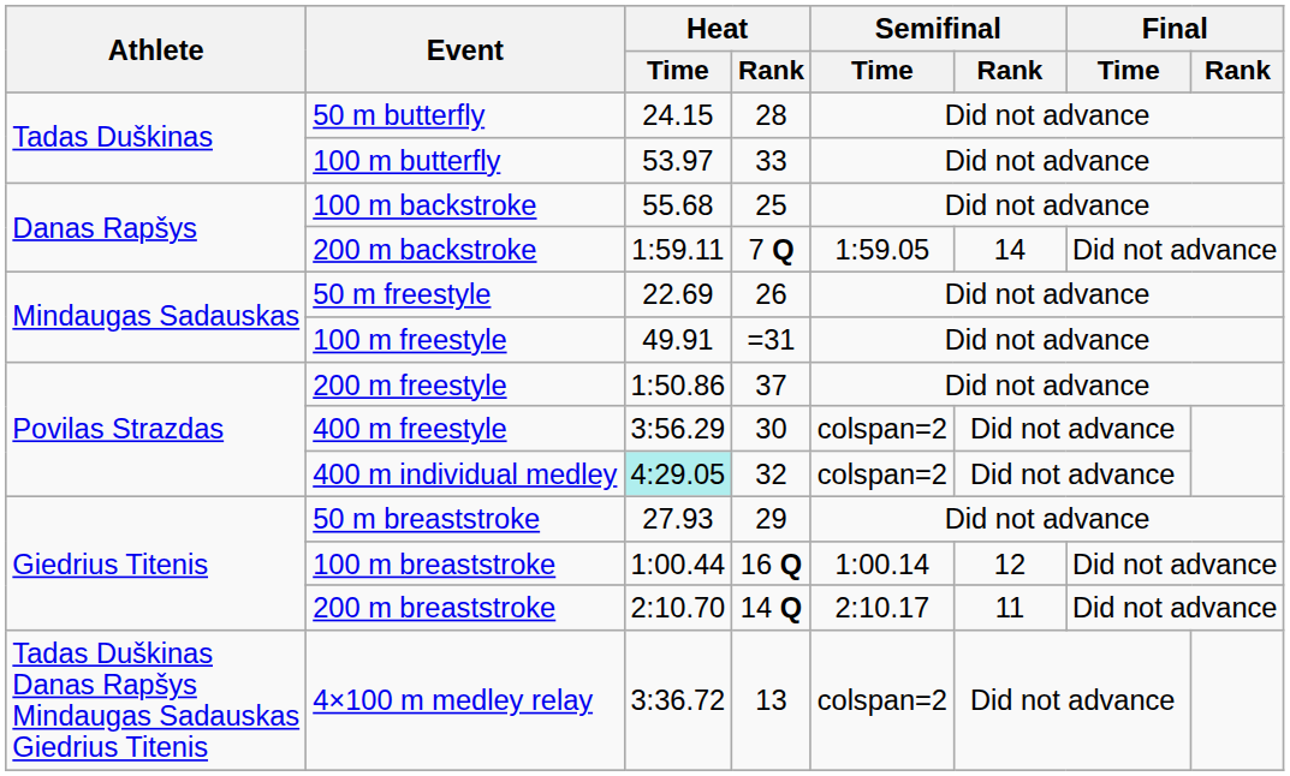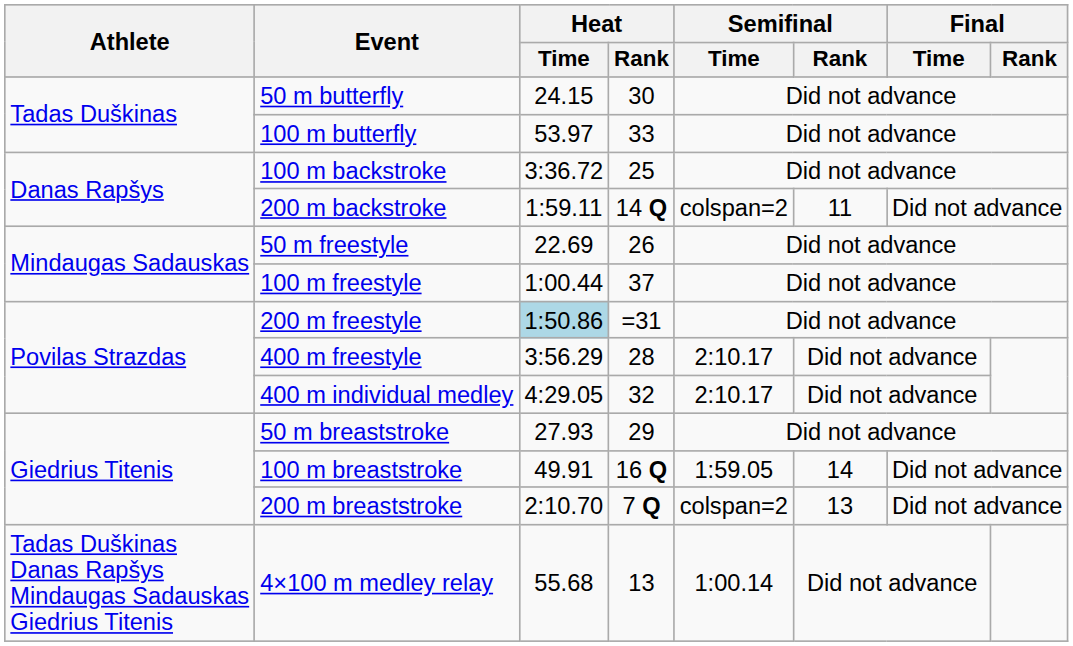50 m butterfly | Heat / Rank: 28 -> 30
100 m backstroke | Heat / Time: 55.68 -> 3:36.72
200 m backstroke | Heat / Rank: 7 Q -> 14 Q
200 m backstroke | Semifinal / Time: 1:59.05 -> colspan=2
200 m backstroke | Semifinal / Rank: 14 -> 11
100 m freestyle | Heat / Time: 49.91 -> 1:00.44
100 m freestyle | Heat / Rank: =31 -> 37
200 m freestyle | Heat / Time: no background -> lightblue background
200 m freestyle | Heat / Rank: 37 -> =31
400 m freestyle | Heat / Rank: 30 -> 28
400 m freestyle | Semifinal / Time: colspan=2 -> 2:10.17
400 m individual medley | Heat / Time: paleturquoise background -> no background
400 m individual medley | Semifinal / Time: colspan=2 -> 2:10.17
100 m breaststroke | Heat / Time: 1:00.44 -> 49.91
100 m breaststroke | Semifinal / Time: 1:00.14 -> 1:59.05
100 m breaststroke | Semifinal / Rank: 12 -> 14
200 m breaststroke | Heat / Rank: 14 Q -> 7 Q
200 m breaststroke | Semifinal / Time: 2:10.17 -> colspan=2
200 m breaststroke | Semifinal / Rank: 11 -> 13
4×100 m medley relay | Heat / Time: 3:36.72 -> 55.68
4×100 m medley relay | Semifinal / Time: colspan=2 -> 1:00.14
